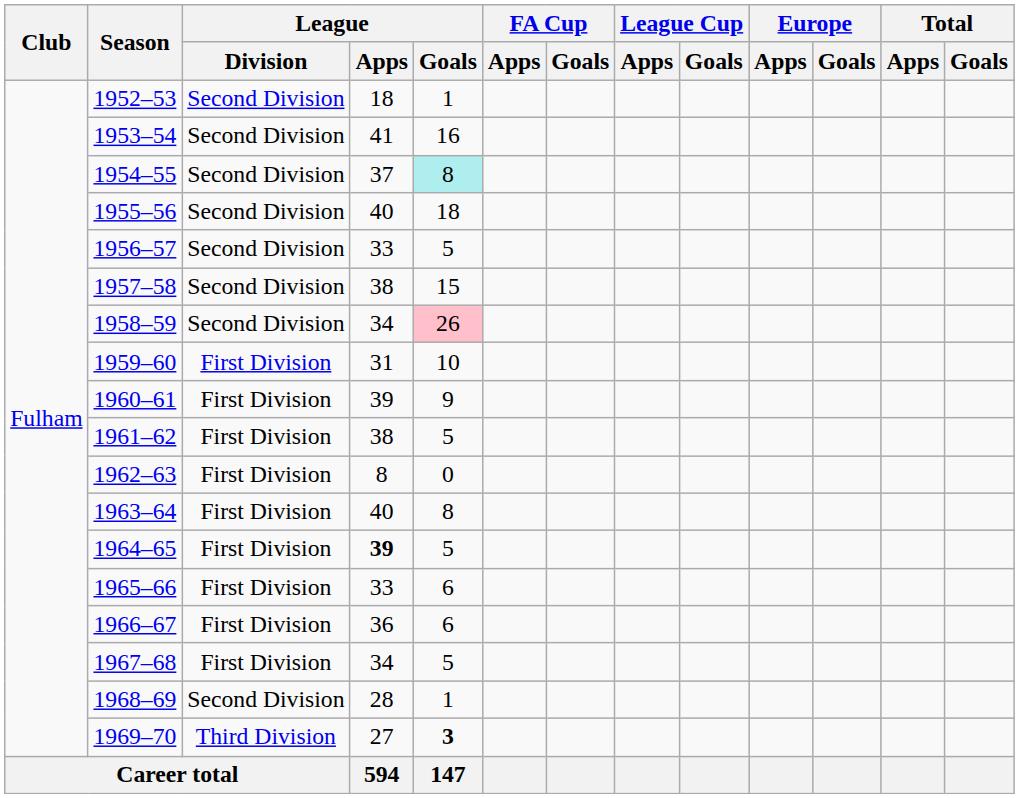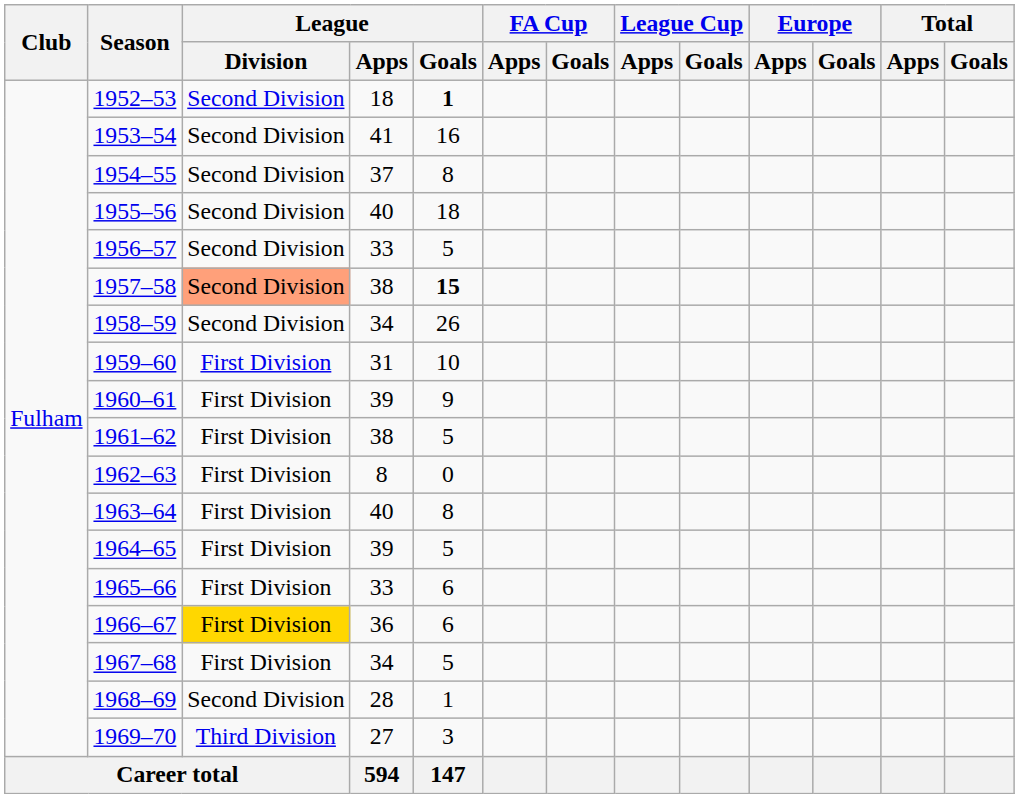1952–53 | League / Goals: normal -> bold
1954–55 | League / Goals: paleturquoise background -> no background
1957–58 | League / Division: no background -> lightsalmon background
1957–58 | League / Goals: normal -> bold
1958–59 | League / Goals: pink background -> no background
1964–65 | League / Apps: bold -> normal
1966–67 | League / Division: no background -> gold background
1969–70 | League / Goals: bold -> normal
